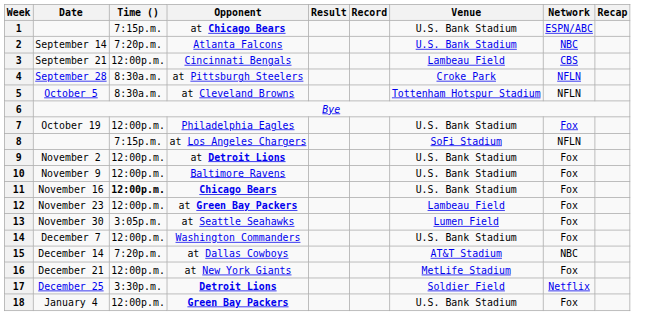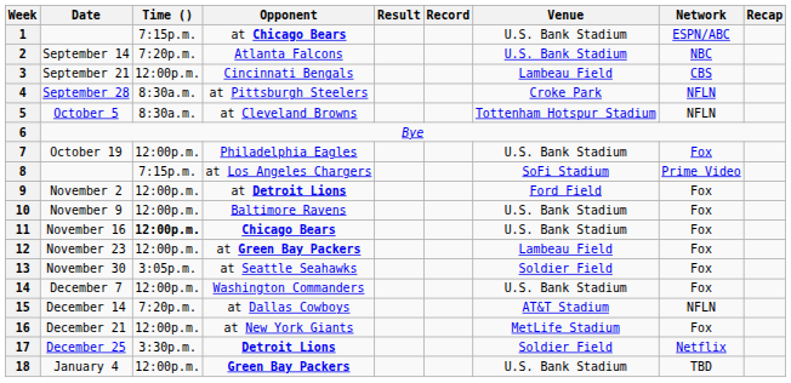8 | Network: NFLN -> Prime Video
9 | Venue: U.S. Bank Stadium -> Ford Field
13 | Venue: Lumen Field -> Soldier Field
15 | Network: NBC -> NFLN
18 | Network: Fox -> TBD
